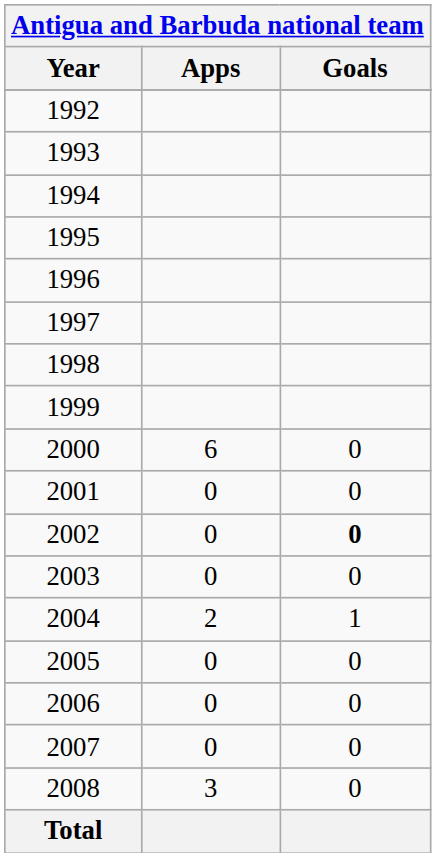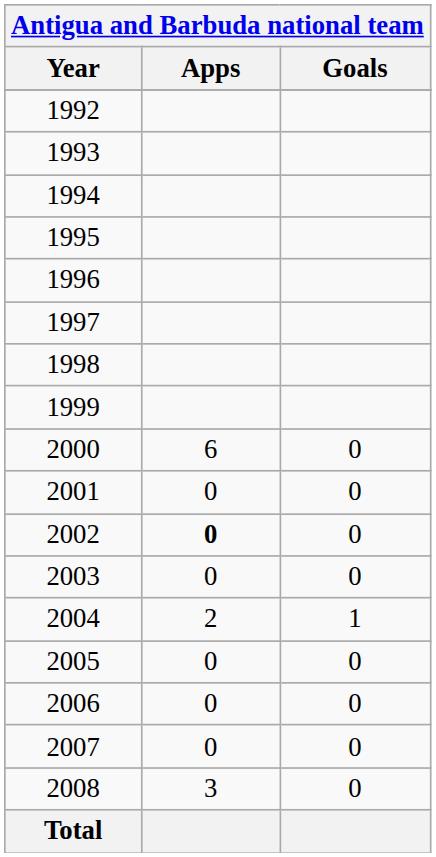2002 | Apps: normal -> bold
2002 | Goals: bold -> normal
